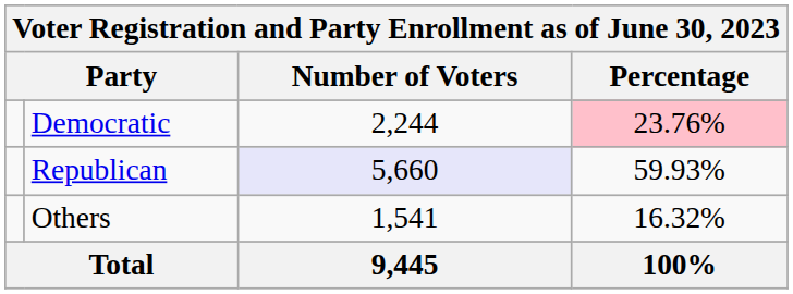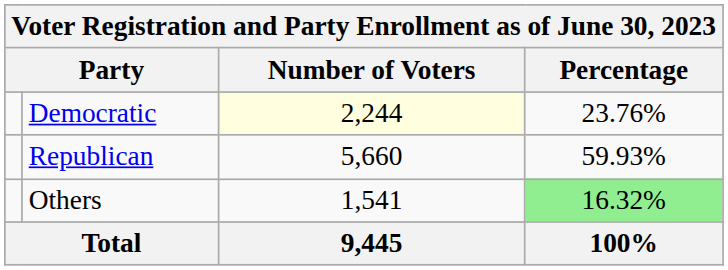Democratic | Number of Voters: no background -> lightyellow background
Democratic | Percentage: pink background -> no background
Republican | Number of Voters: lavender background -> no background
Others | Percentage: no background -> lightgreen background
